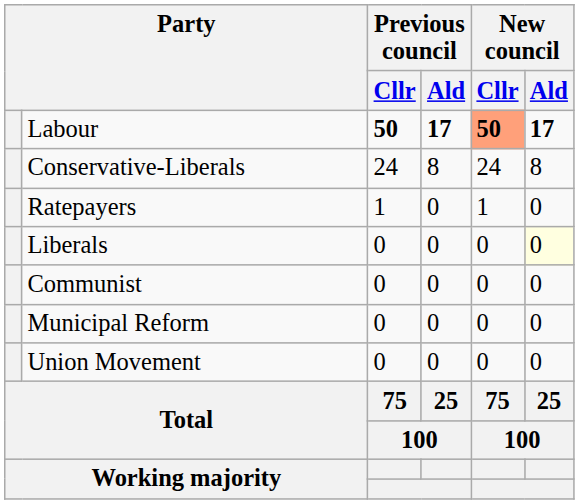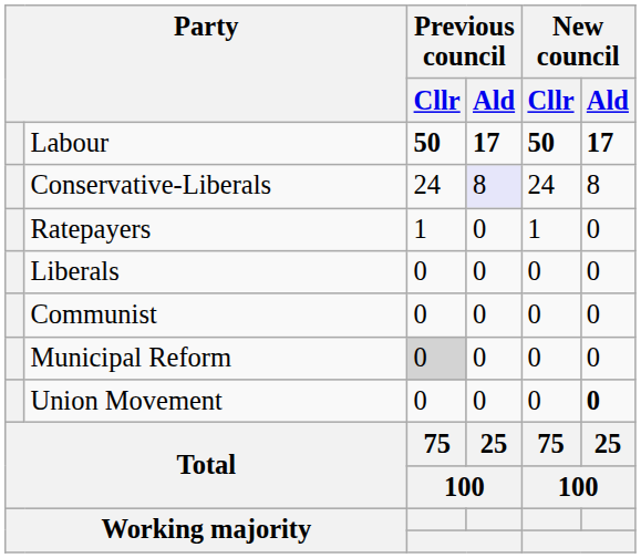Labour | New council / Cllr: lightsalmon background -> no background
Conservative-Liberals | Previous council / Ald: no background -> lavender background
Liberals | New council / Ald: lightyellow background -> no background
Municipal Reform | Previous council / Cllr: no background -> lightgrey background
Union Movement | New council / Ald: normal -> bold
